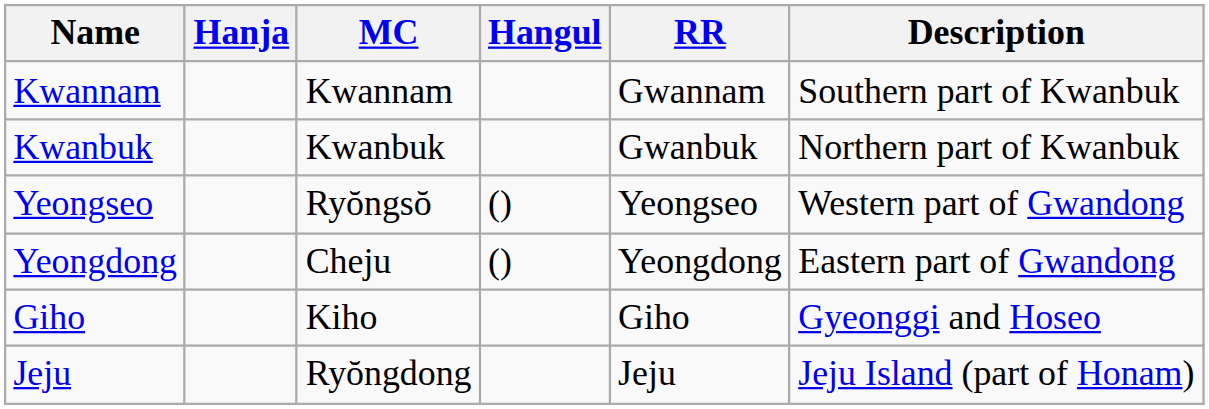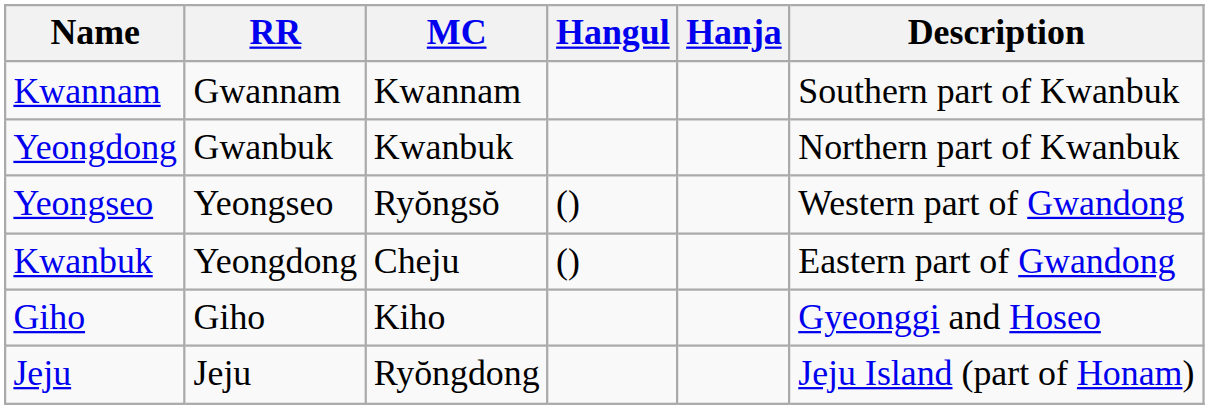columns swapped: RR <-> Hanja
row 3 | Name: Kwanbuk -> Yeongdong
row 5 | Name: Yeongdong -> Kwanbuk
